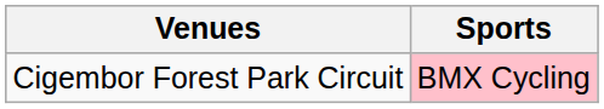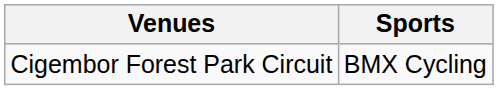Cigembor Forest Park Circuit | Sports: pink background -> no background
